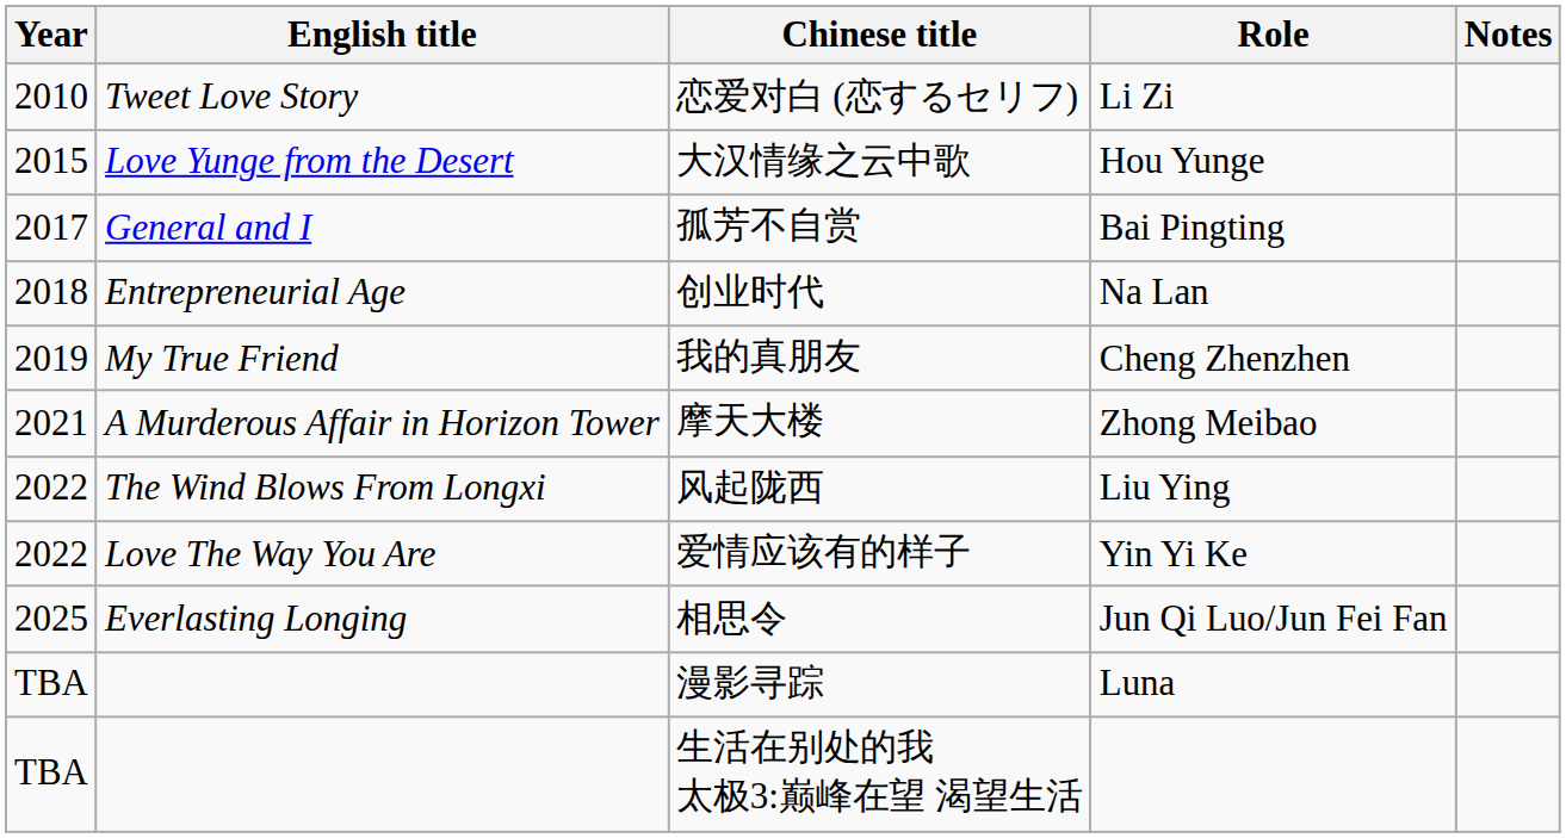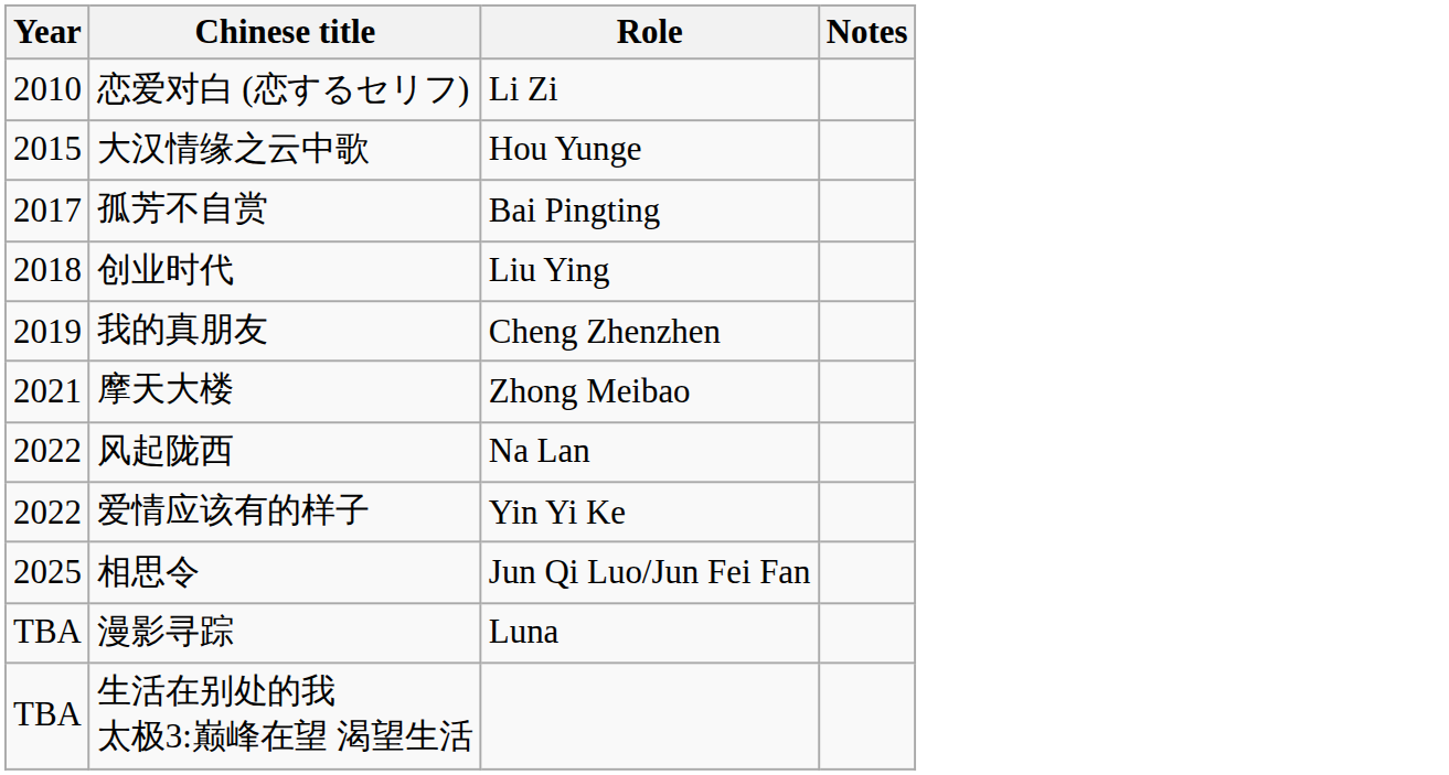- column: English title | Tweet Love Story | Love Yunge from the Desert | General and I | Entrepreneurial Age | My True Friend | A Murderous Affair in Horizon Tower | The Wind Blows From Longxi | Love The Way You Are | Everlasting Longing
创业时代 | Role: Na Lan -> Liu Ying
风起陇西 | Role: Liu Ying -> Na Lan
